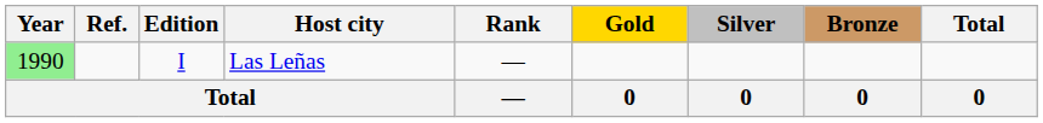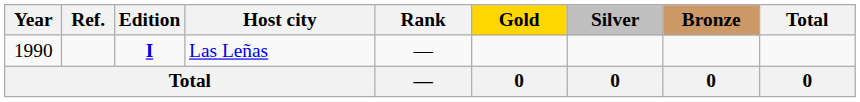Las Leñas | Year: lightgreen background -> no background
Las Leñas | Edition: normal -> bold
